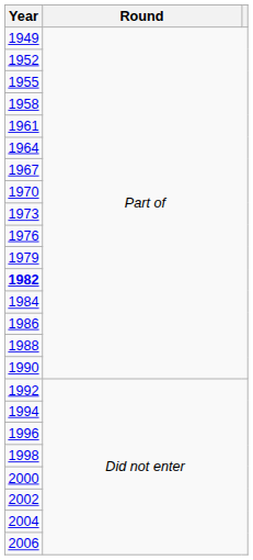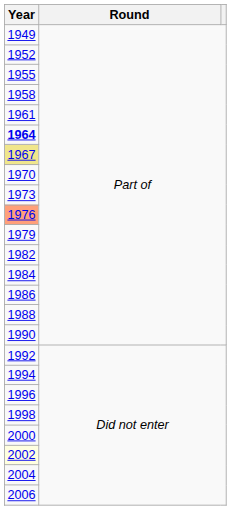1964 | Year: normal -> bold
1967 | Year: no background -> khaki background
1976 | Year: no background -> lightsalmon background
1982 | Year: bold -> normal
2002 | Year: no background -> lightyellow background
